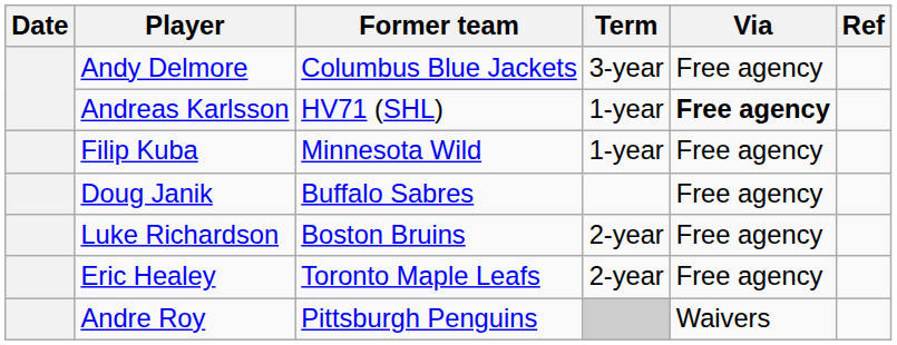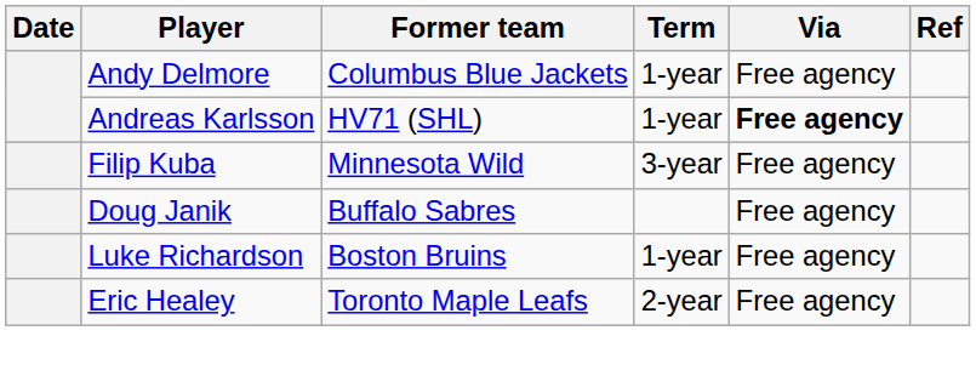Andy Delmore | Term: 3-year -> 1-year
Filip Kuba | Term: 1-year -> 3-year
Luke Richardson | Term: 2-year -> 1-year
- row: Andre Roy | Pittsburgh Penguins | Waivers
